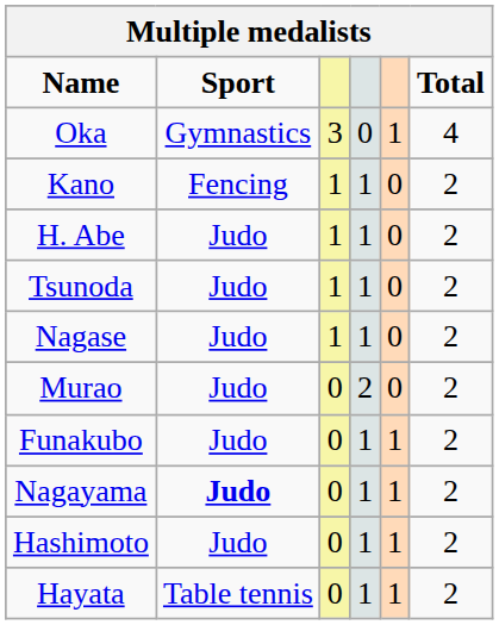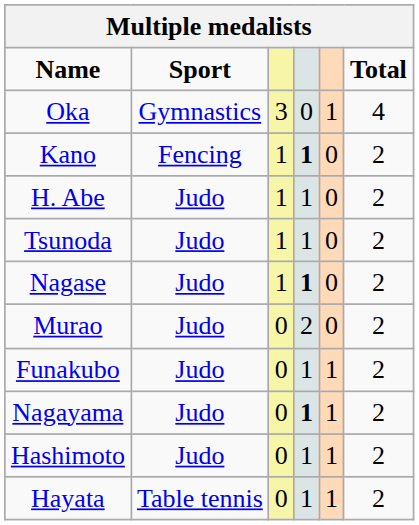Kano | column 4: normal -> bold
Nagase | column 4: normal -> bold
Nagayama | Sport: bold -> normal
Nagayama | column 4: normal -> bold
